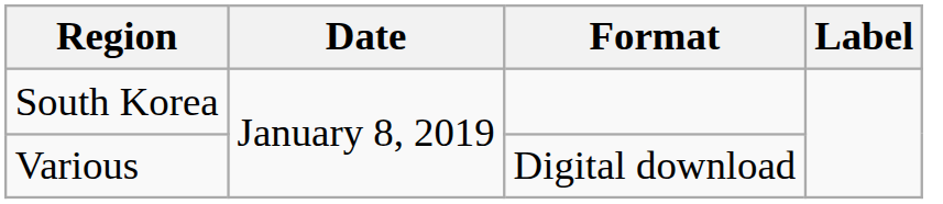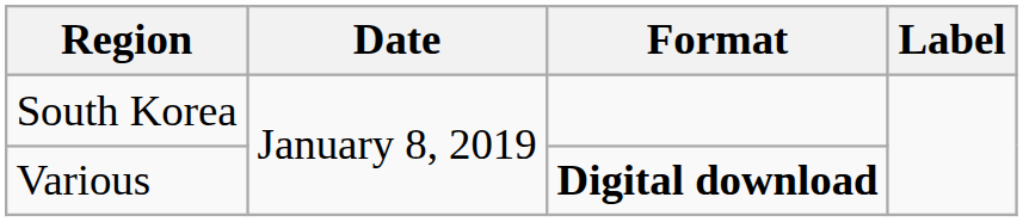Various | Format: normal -> bold
